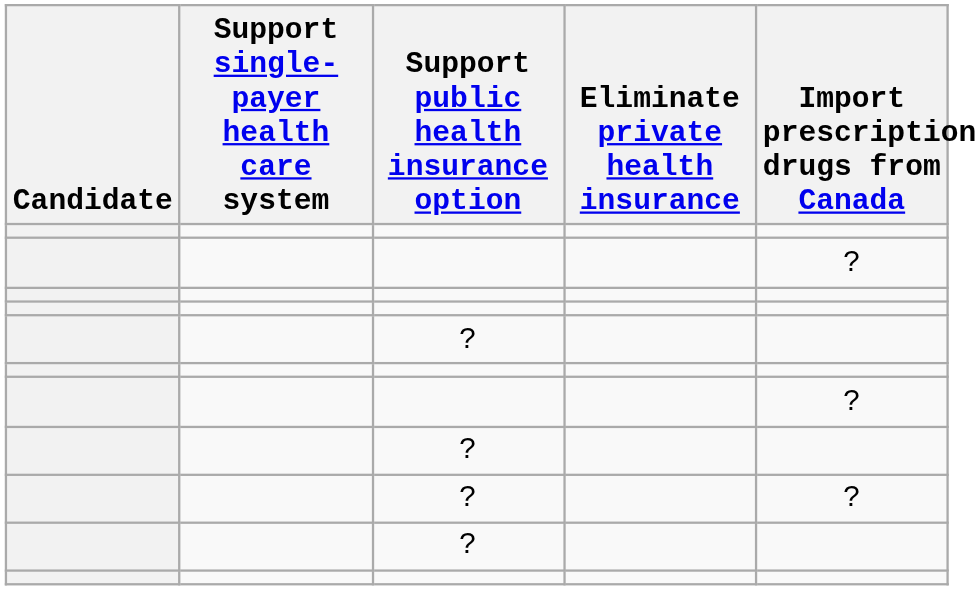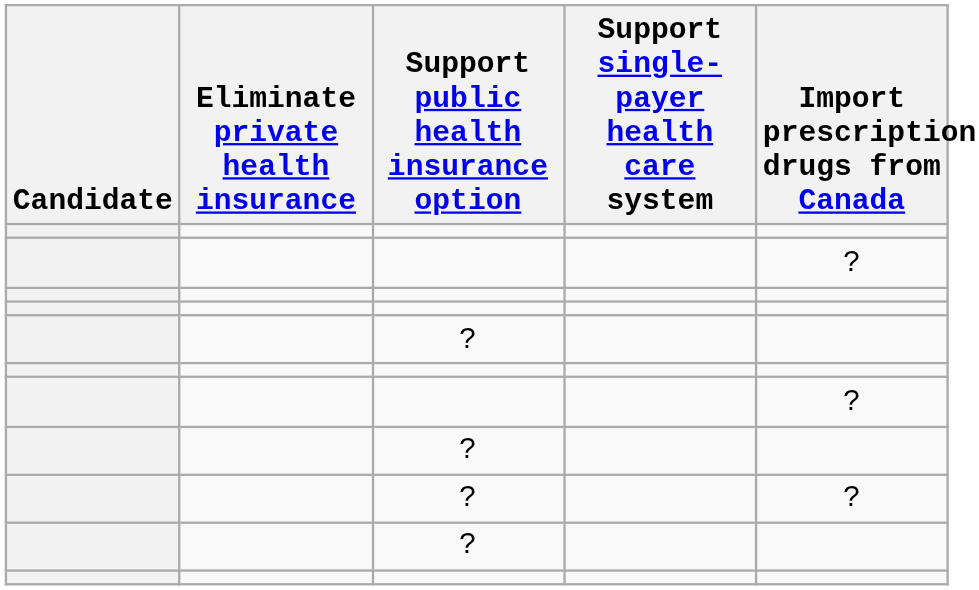columns swapped: Support single-payer health care system <-> Eliminate private health insurance
